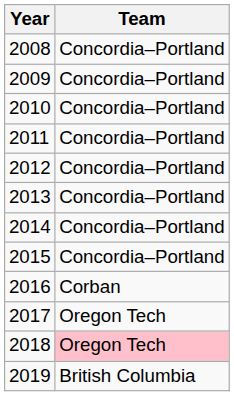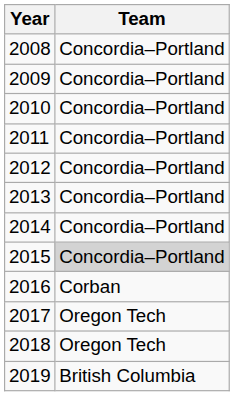2015 | Team: no background -> lightgrey background
2018 | Team: pink background -> no background
